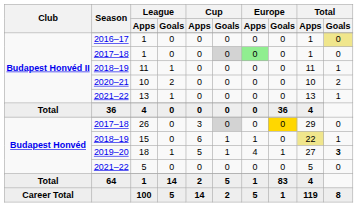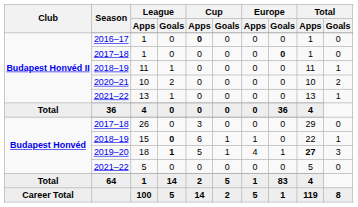2016–17 / 1 | Cup / Apps: normal -> bold
2016–17 / 1 | Total / Goals: khaki background -> no background
2017–18 / 1 | Cup / Goals: lightgrey background -> no background
2017–18 / 1 | Europe / Apps: lightgreen background -> no background
2017–18 / 1 | Europe / Goals: normal -> bold
26 | Cup / Goals: lightgrey background -> no background
26 | Europe / Goals: gold background -> no background
15 | League / Goals: normal -> bold
15 | Total / Apps: khaki background -> no background
18 | League / Goals: normal -> bold
18 | Total / Apps: normal -> bold
18 | Total / Goals: bold -> normal
